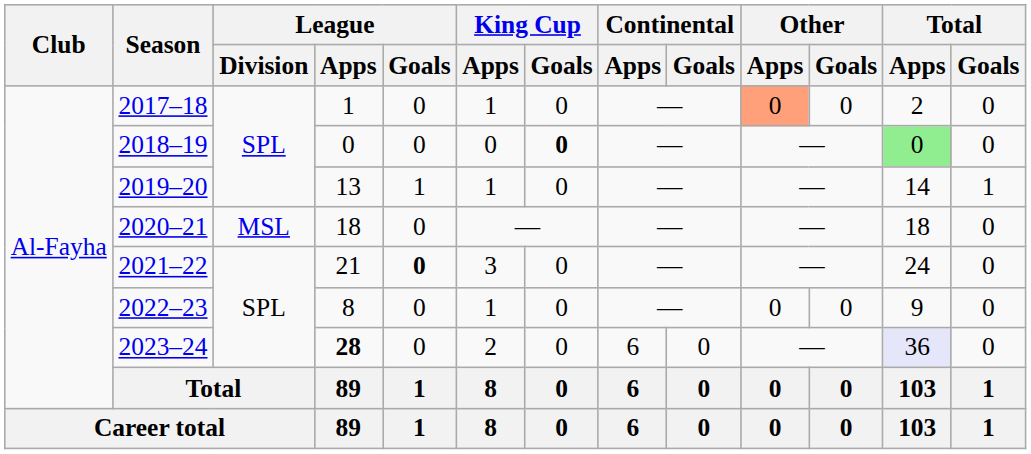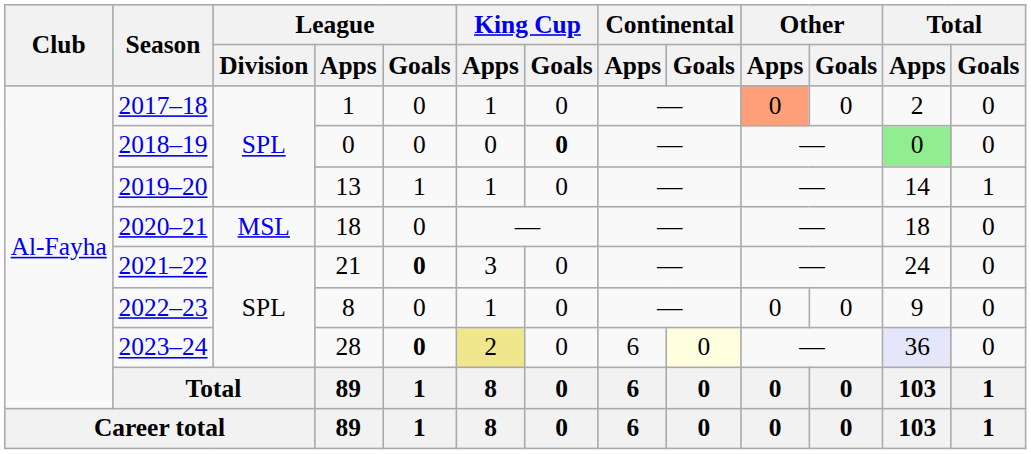2023–24 | League / Apps: bold -> normal
2023–24 | League / Goals: normal -> bold
2023–24 | King Cup / Apps: no background -> khaki background
2023–24 | Continental / Goals: no background -> lightyellow background
